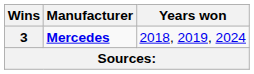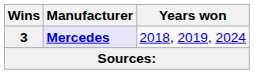3 | Manufacturer: no background -> lavender background
